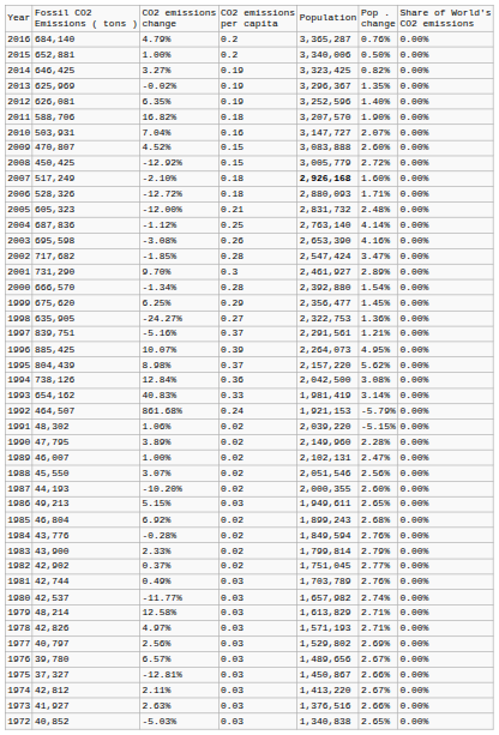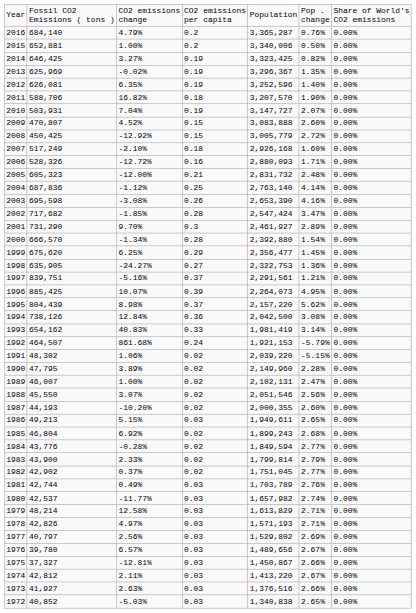2010 | column 4: 0.16 -> 0.19
2007 | column 5: bold -> normal
2006 | column 4: 0.18 -> 0.16
1984 | column 6: 2.76% -> 2.77%
